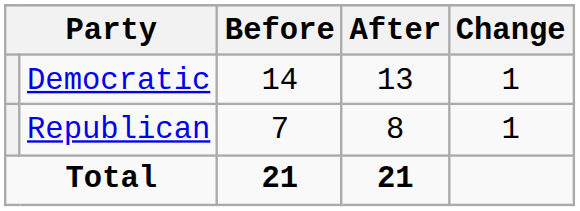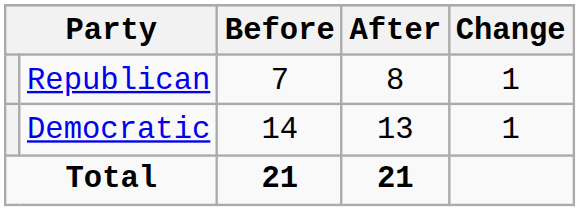rows swapped: Democratic <-> Republican
